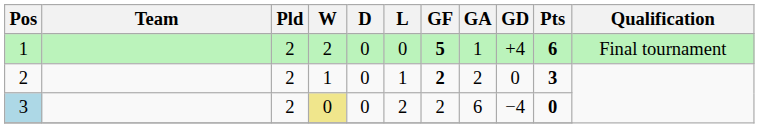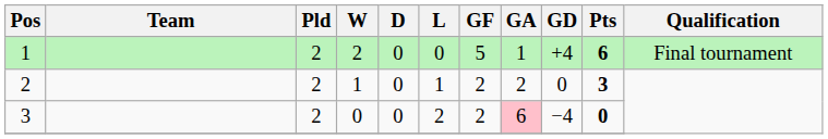row 2 | GF: bold -> normal
row 3 | GF: bold -> normal
row 4 | Pos: lightblue background -> no background
row 4 | W: khaki background -> no background
row 4 | GA: no background -> pink background
